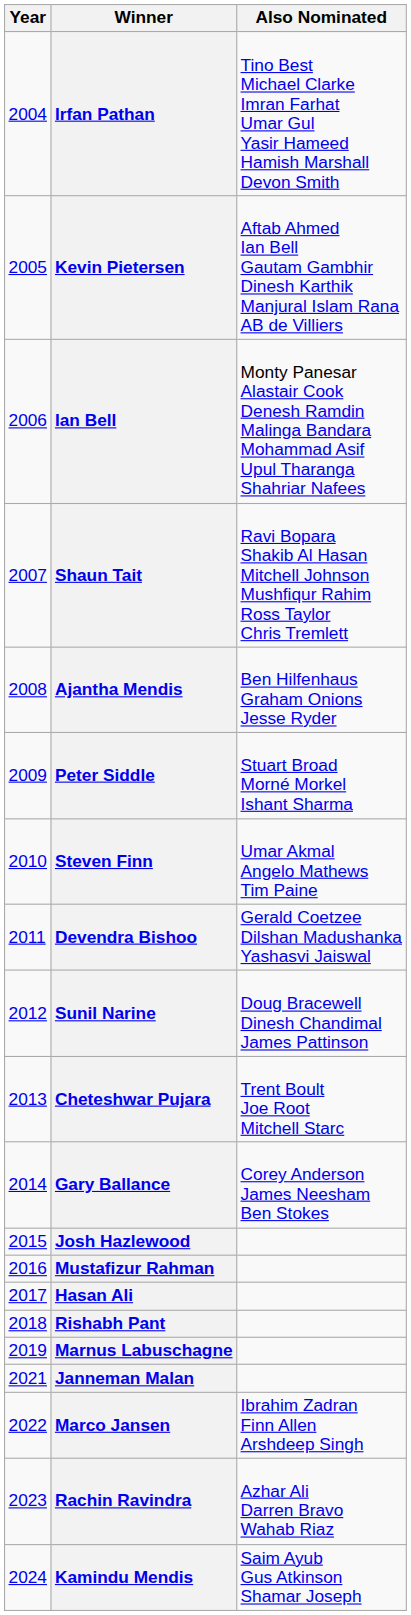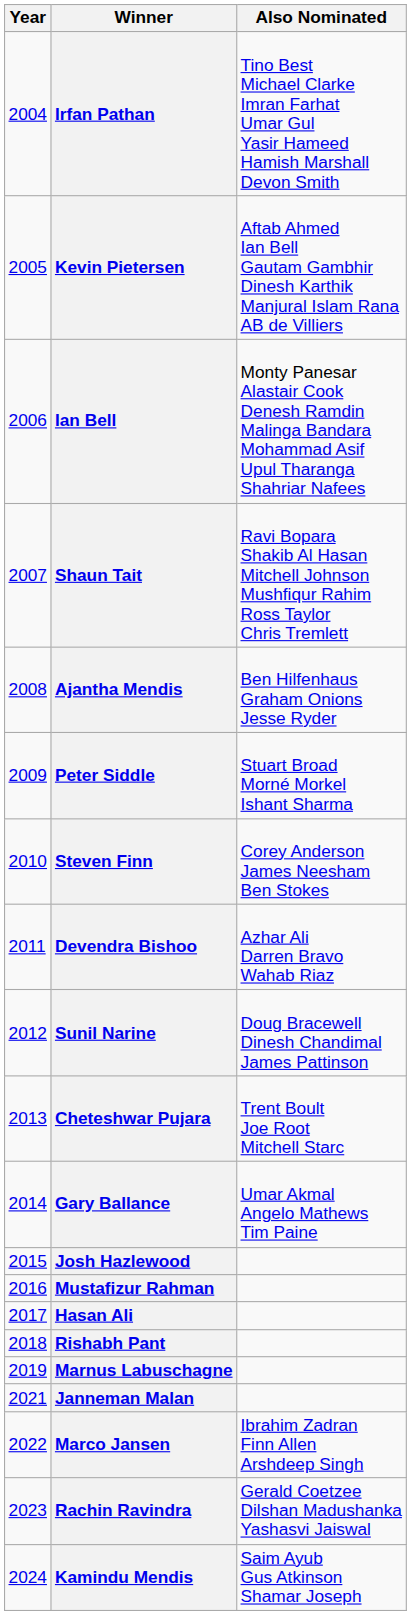Steven Finn | Also Nominated: Umar Akmal Angelo Mathews Tim Paine -> Corey Anderson James Neesham Ben Stokes
Devendra Bishoo | Also Nominated: Gerald Coetzee Dilshan Madushanka Yashasvi Jaiswal -> Azhar Ali Darren Bravo Wahab Riaz
Gary Ballance | Also Nominated: Corey Anderson James Neesham Ben Stokes -> Umar Akmal Angelo Mathews Tim Paine
Rachin Ravindra | Also Nominated: Azhar Ali Darren Bravo Wahab Riaz -> Gerald Coetzee Dilshan Madushanka Yashasvi Jaiswal
